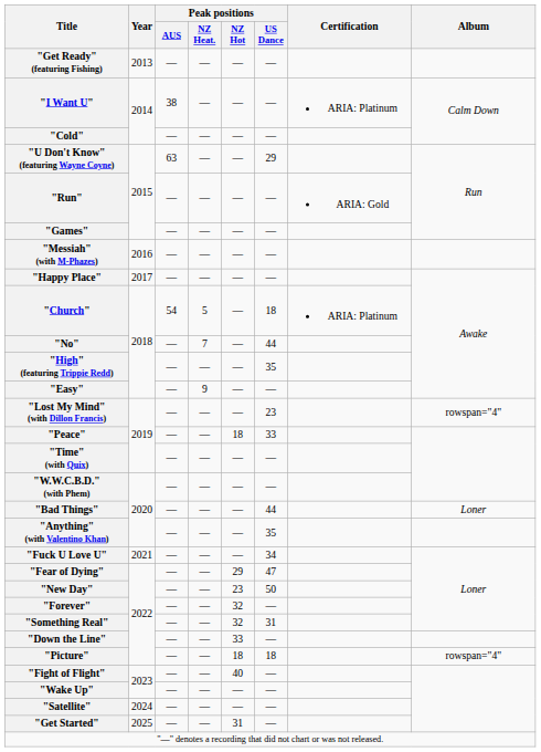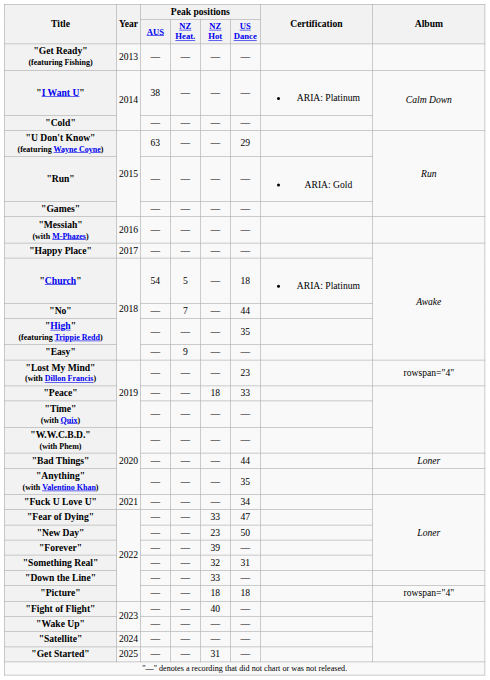"Fear of Dying" | Peak positions / NZ Hot: 29 -> 33
"Forever" | Peak positions / NZ Hot: 32 -> 39
